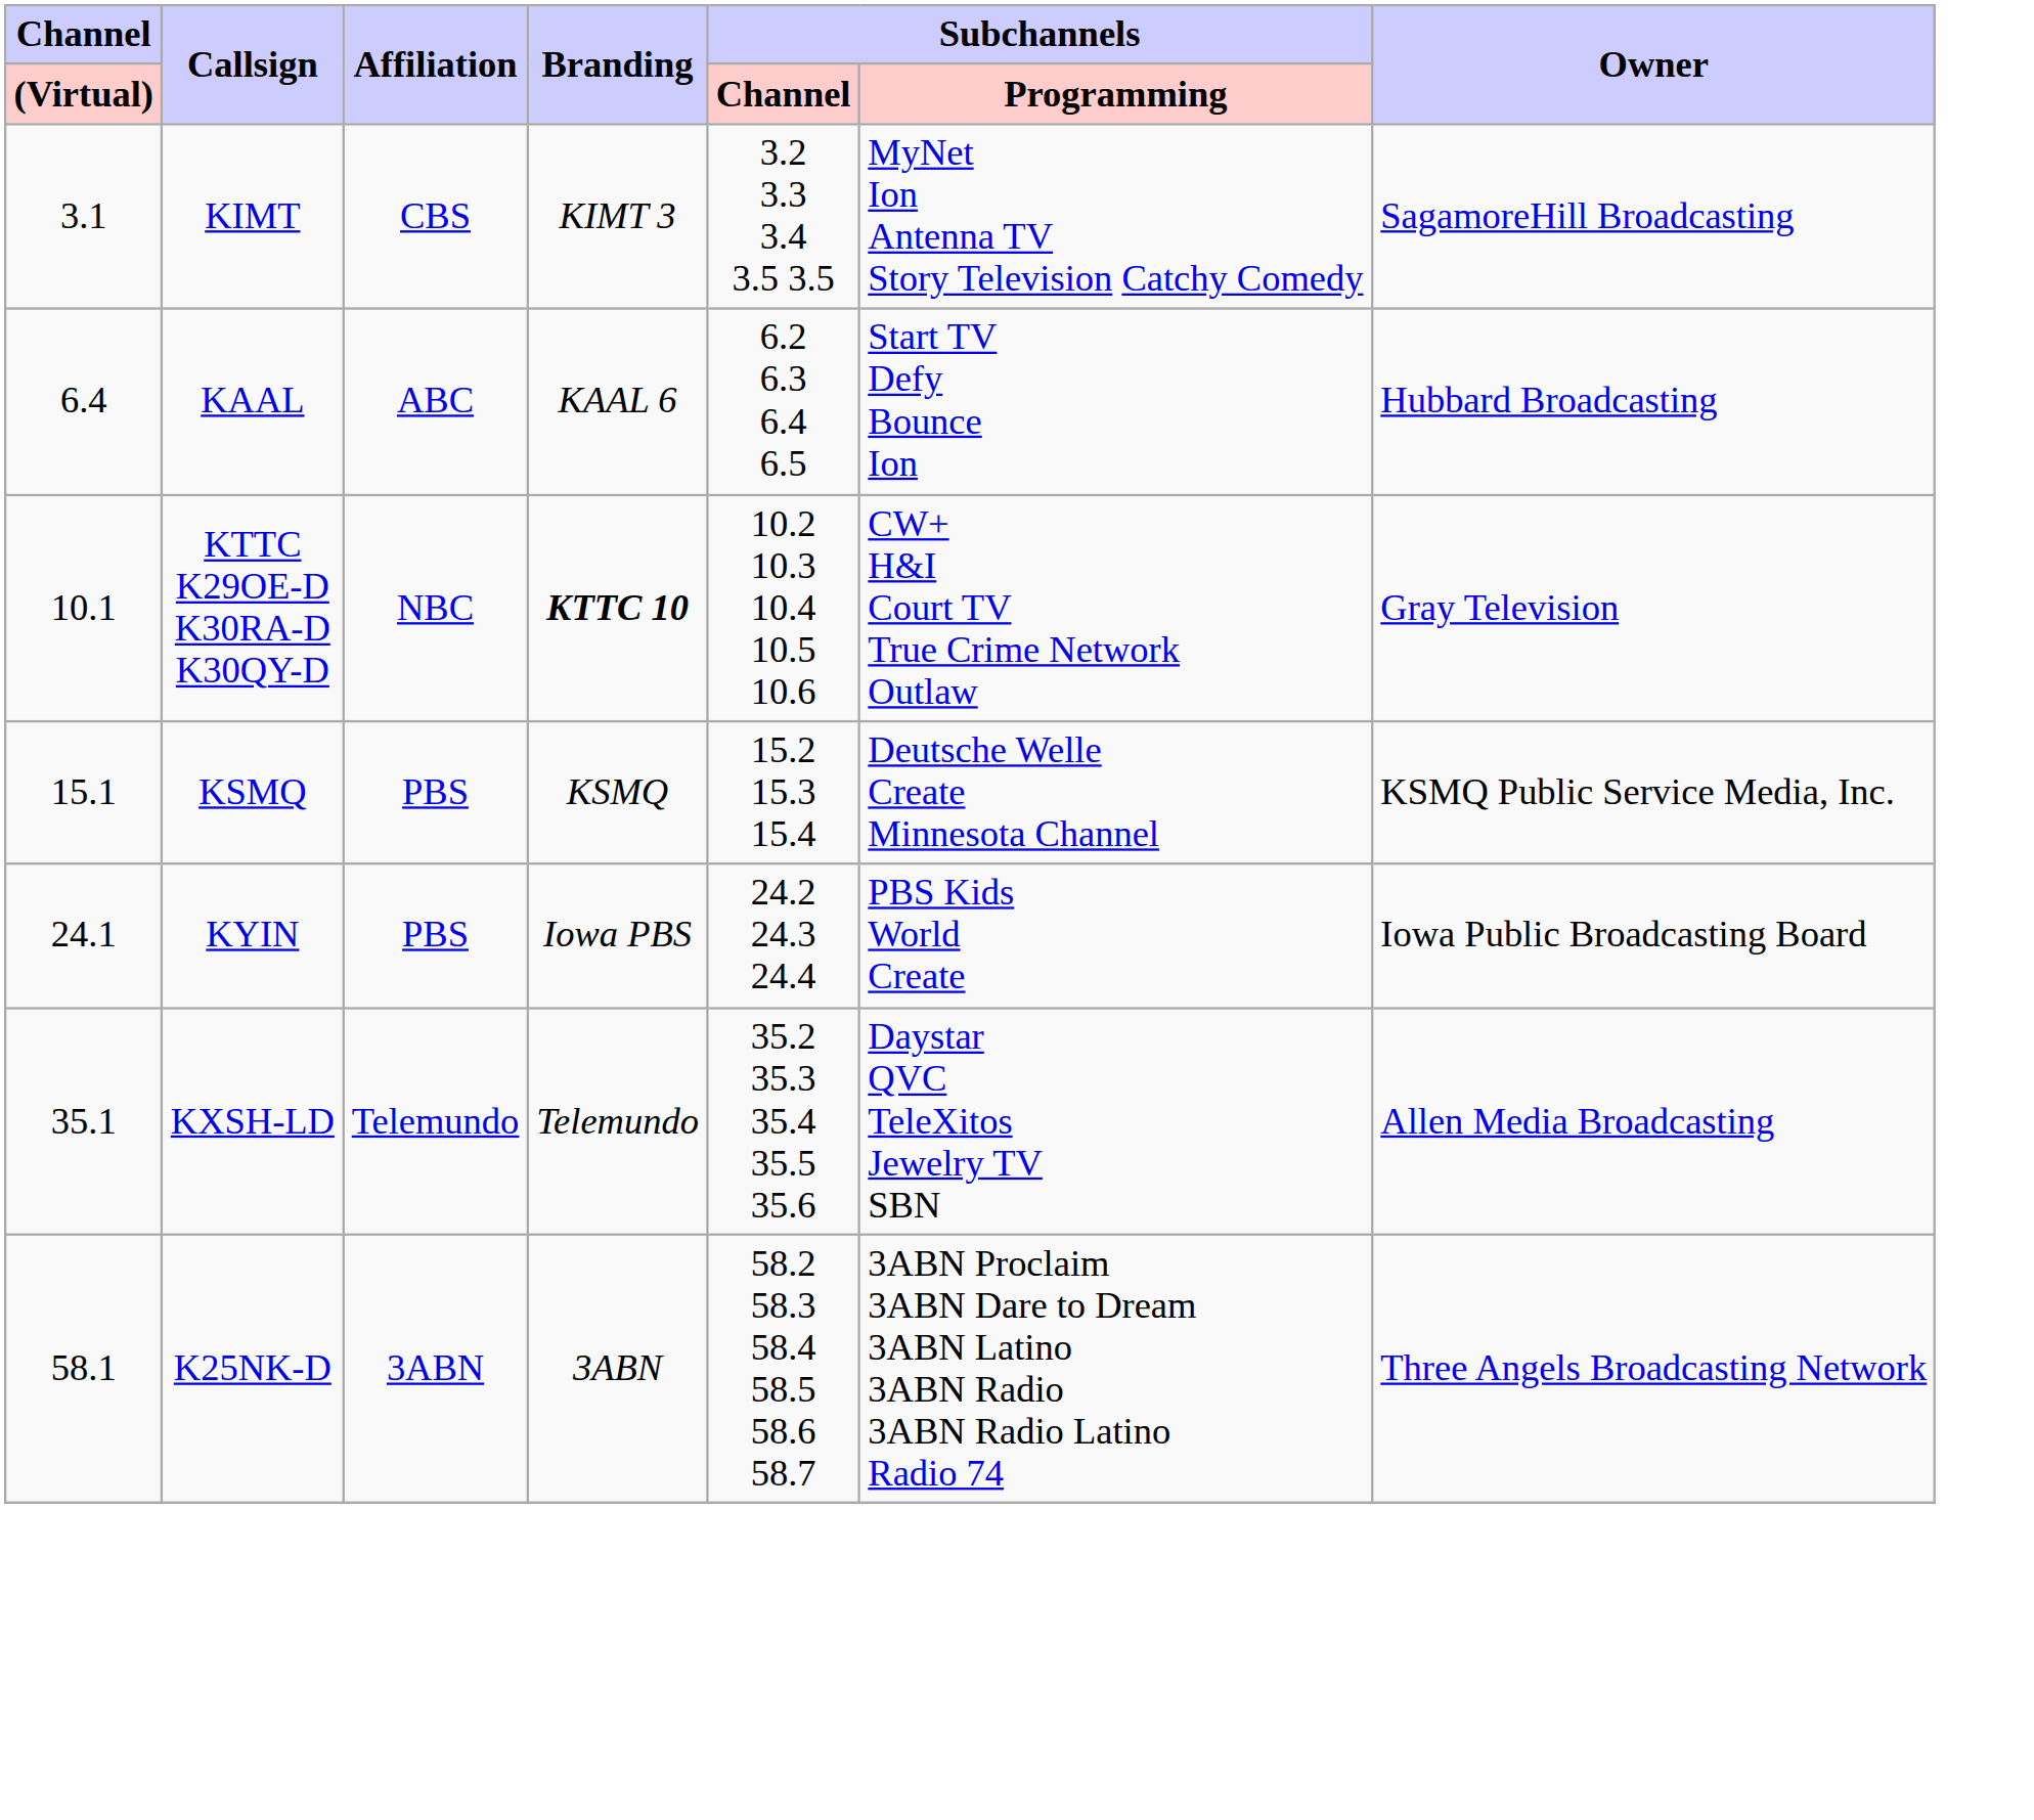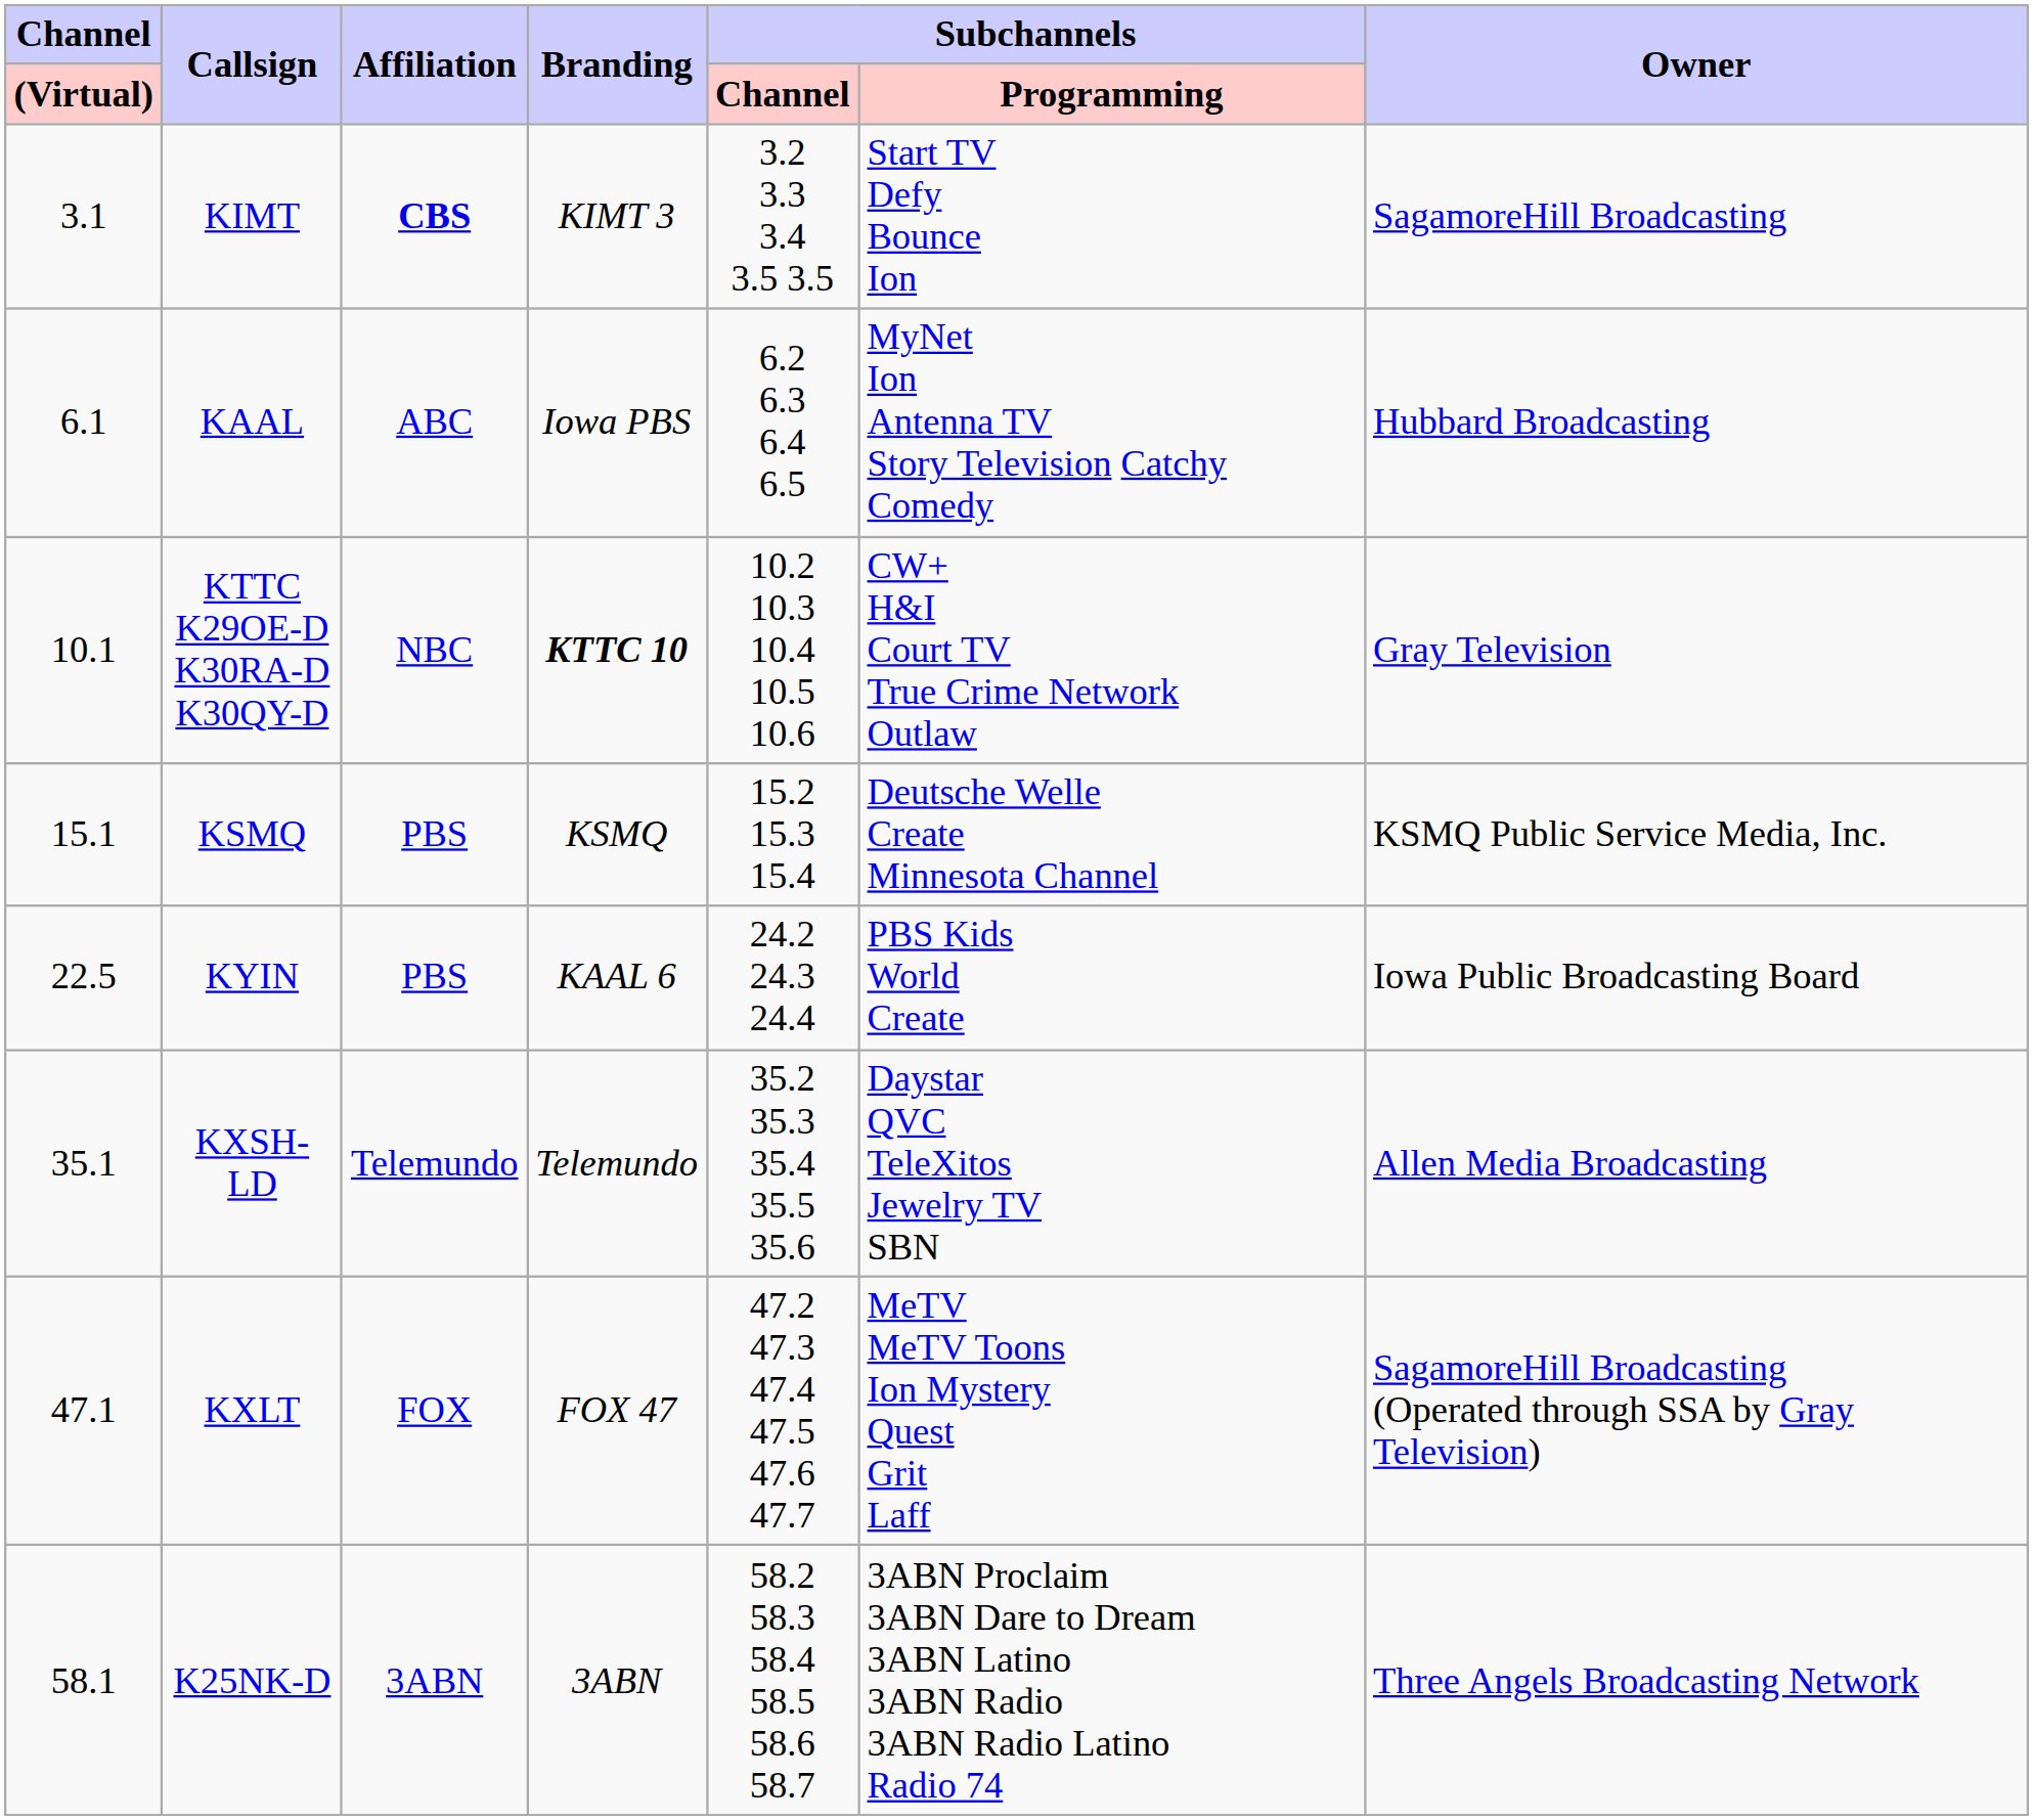KIMT | Affiliation: normal -> bold
KIMT | Subchannels / Programming: MyNet Ion Antenna TV Story Television Catchy Comedy -> Start TV Defy Bounce Ion
KAAL | Channel / (Virtual): 6.4 -> 6.1
KAAL | Branding: KAAL 6 -> Iowa PBS
KAAL | Subchannels / Programming: Start TV Defy Bounce Ion -> MyNet Ion Antenna TV Story Television Catchy Comedy
KYIN | Channel / (Virtual): 24.1 -> 22.5
KYIN | Branding: Iowa PBS -> KAAL 6
+ row: 47.1 | KXLT | FOX | FOX 47 | 47.2 47.3 47.4 47.5 47.6 47.7 | MeTV MeTV Toons Ion Mystery Quest Grit Laff | SagamoreHill Broadcasting (Operated through SSA by Gray Television)
